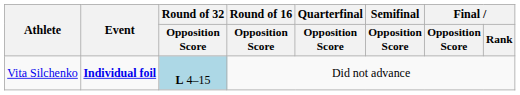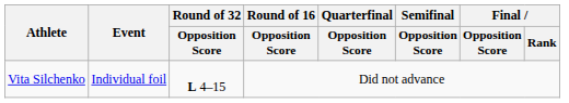Vita Silchenko | Event: bold -> normal
Vita Silchenko | Round of 32 / Opposition Score: lightblue background -> no background
